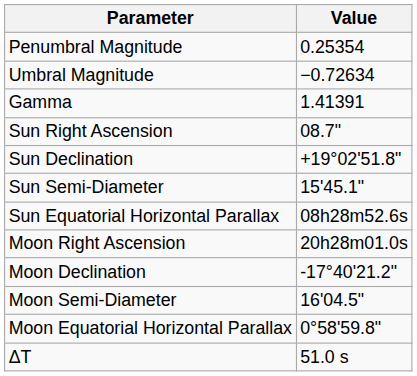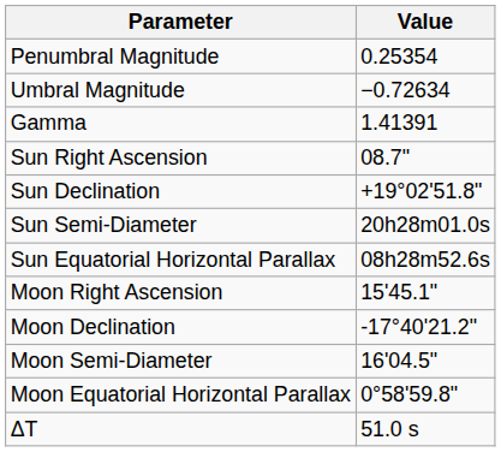Sun Semi-Diameter | Value: 15'45.1" -> 20h28m01.0s
Moon Right Ascension | Value: 20h28m01.0s -> 15'45.1"
